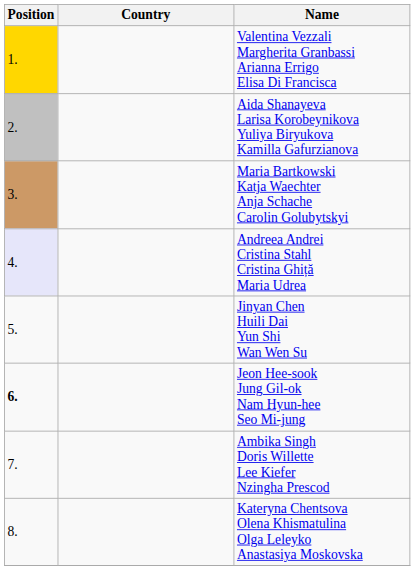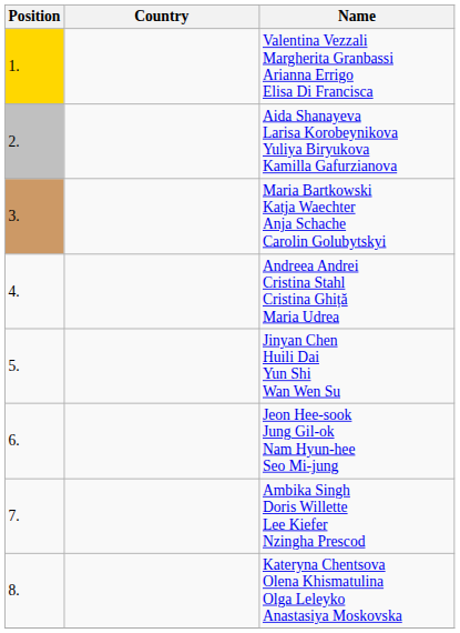Andreea Andrei Cristina Stahl Cristina Ghiță Maria Udrea | Position: lavender background -> no background
Jeon Hee-sook Jung Gil-ok Nam Hyun-hee Seo Mi-jung | Position: bold -> normal
